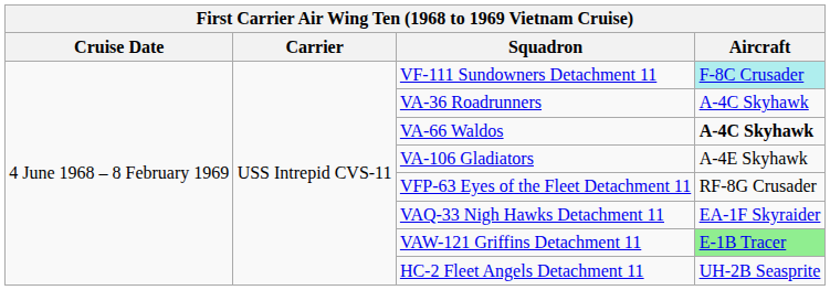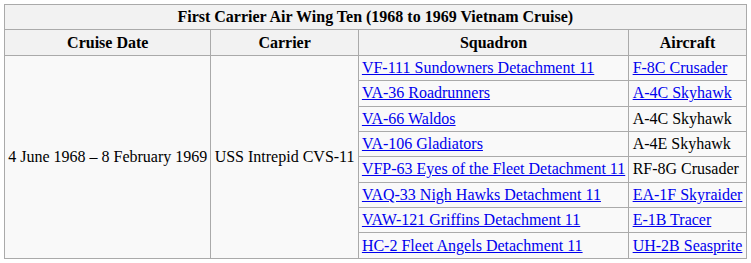VF-111 Sundowners Detachment 11 | Aircraft: paleturquoise background -> no background
VA-66 Waldos | Aircraft: bold -> normal
VAW-121 Griffins Detachment 11 | Aircraft: lightgreen background -> no background
